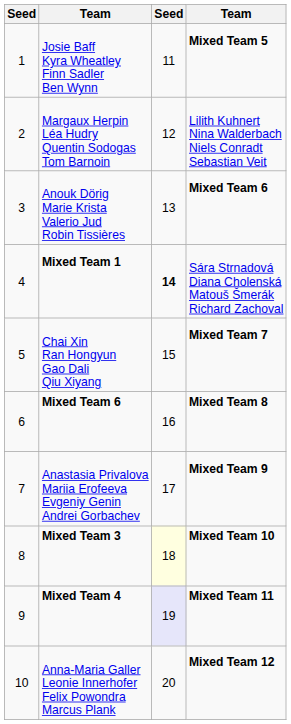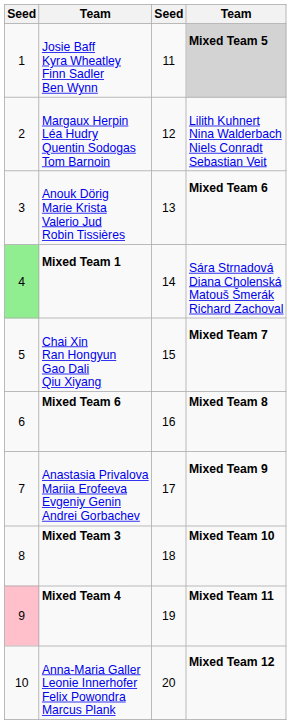Josie Baff Kyra Wheatley Finn Sadler Ben Wynn | column 4: no background -> lightgrey background
Mixed Team 1 | column 1: no background -> lightgreen background
Mixed Team 1 | column 3: bold -> normal
Mixed Team 3 | column 3: lightyellow background -> no background
Mixed Team 4 | column 1: no background -> pink background
Mixed Team 4 | column 3: lavender background -> no background
